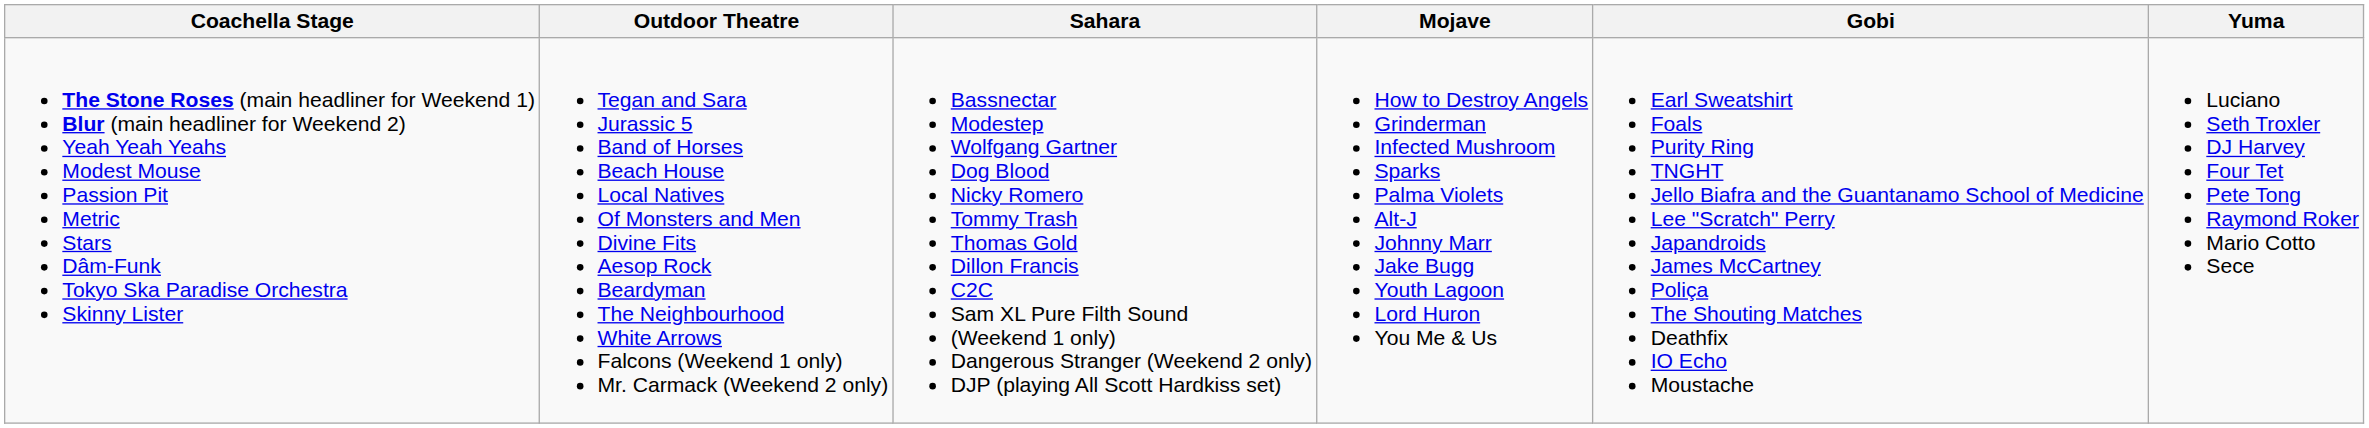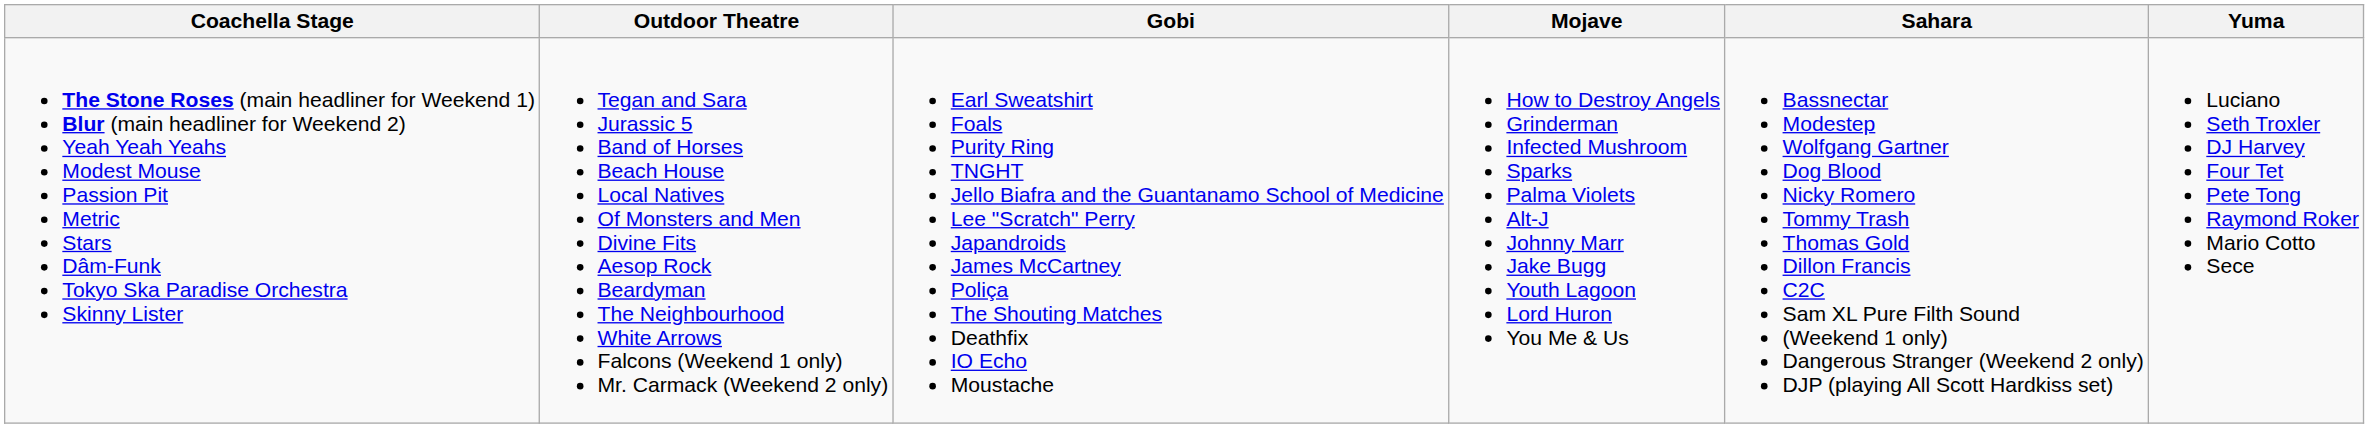columns swapped: Gobi <-> Sahara
